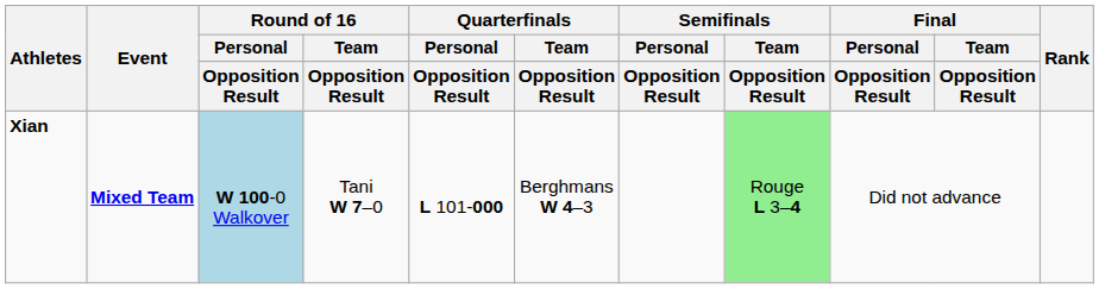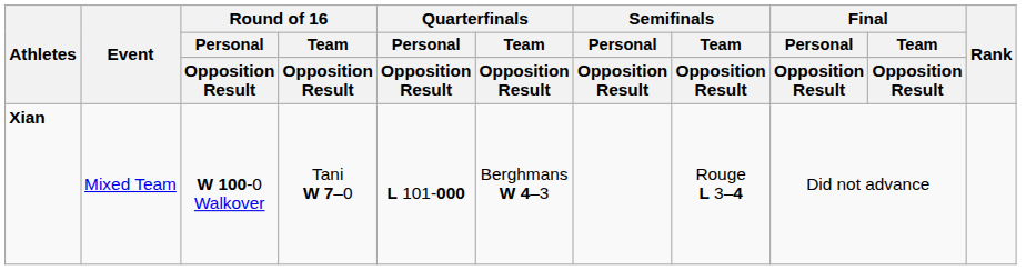Xian | Event: bold -> normal
Xian | Round of 16 / Personal / Opposition Result: lightblue background -> no background
Xian | Semifinals / Team / Opposition Result: lightgreen background -> no background
